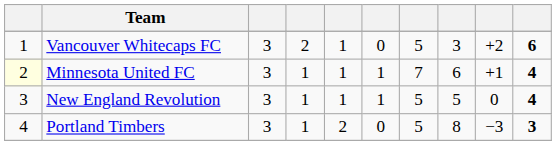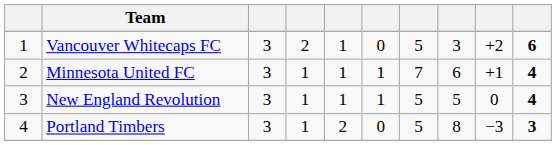Minnesota United FC | column 1: lightyellow background -> no background
